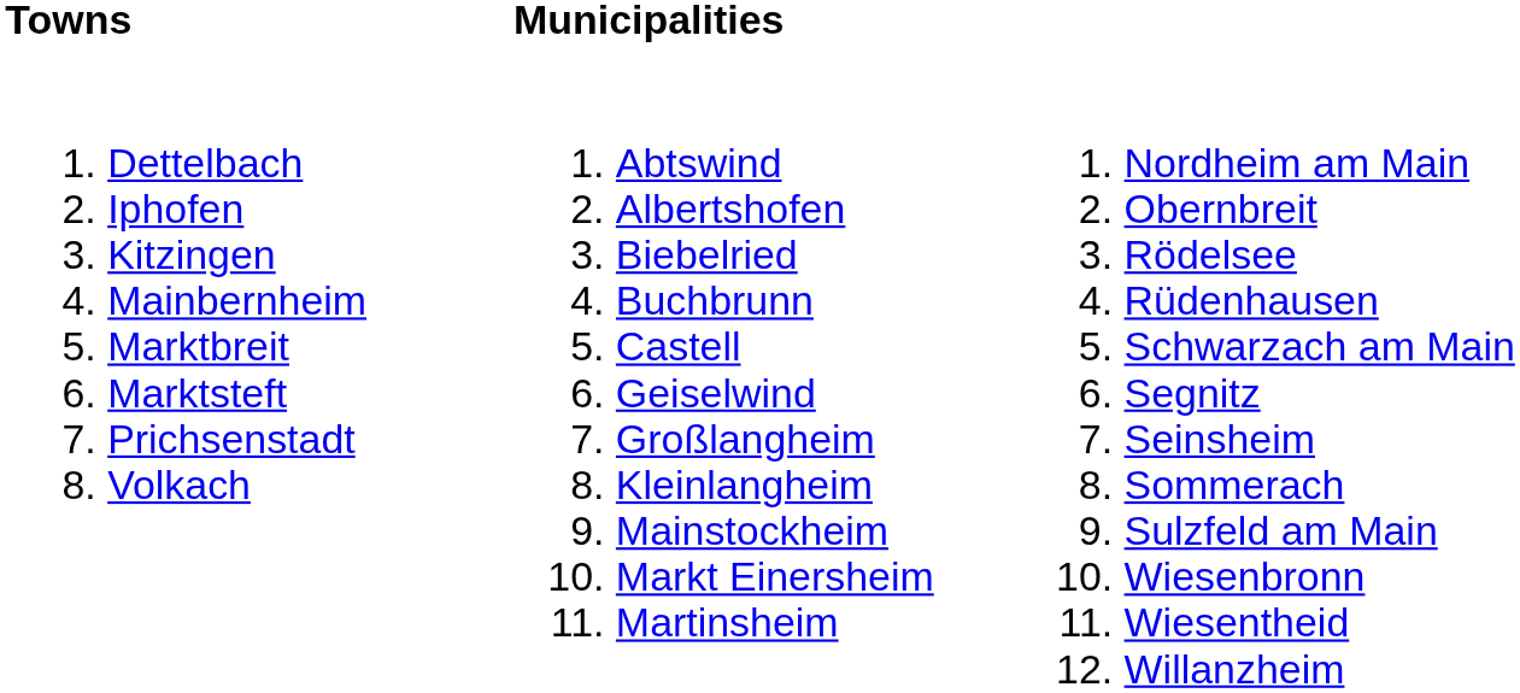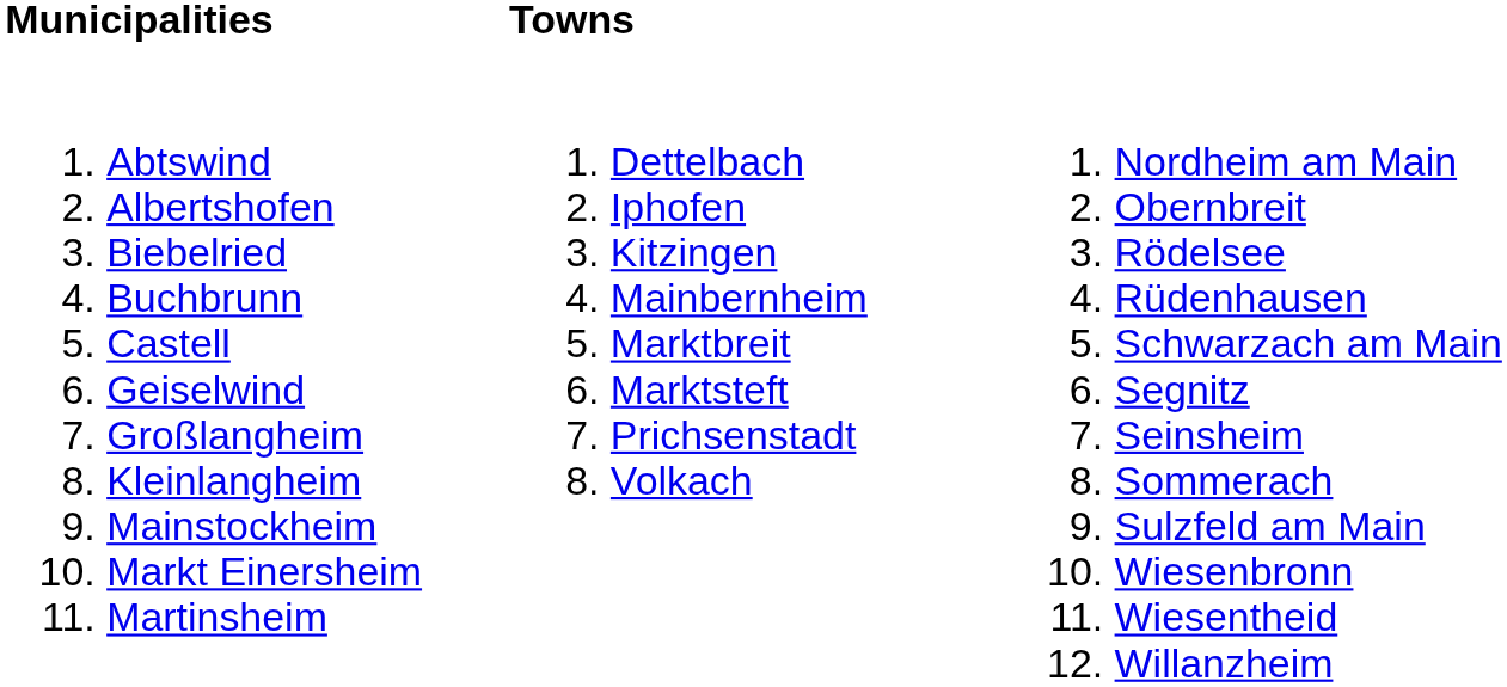columns swapped: Towns <-> Municipalities
